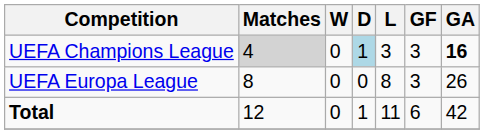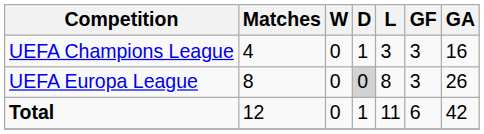UEFA Champions League | Matches: lightgrey background -> no background
UEFA Champions League | D: lightblue background -> no background
UEFA Champions League | GA: bold -> normal
UEFA Europa League | D: no background -> lightgrey background
